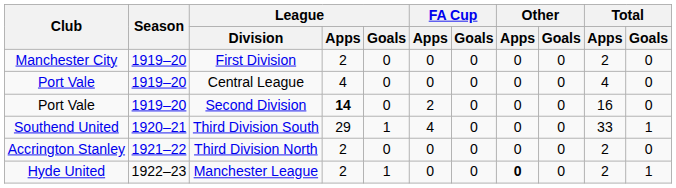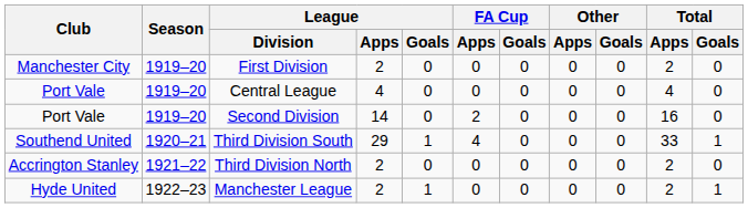Second Division | League / Apps: bold -> normal
Manchester League | Other / Apps: bold -> normal
